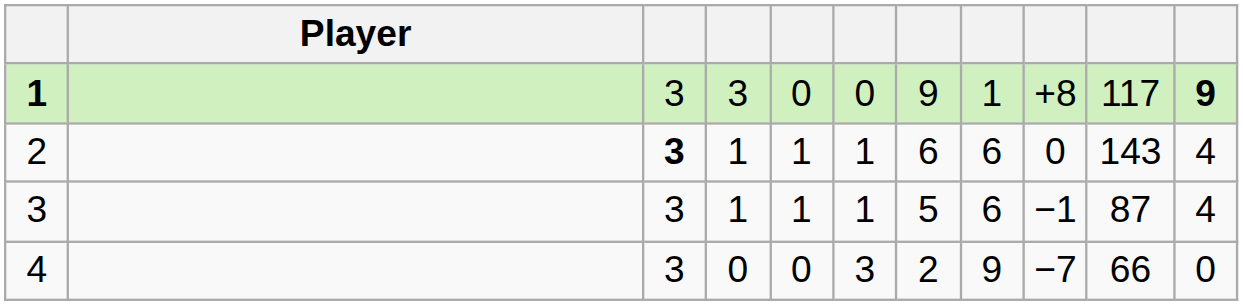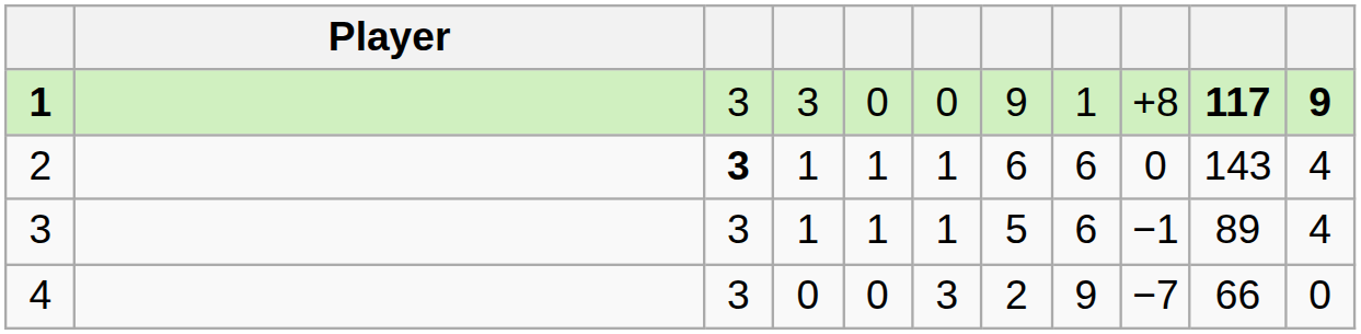row 2 | column 10: normal -> bold
row 4 | column 10: 87 -> 89
